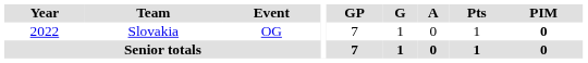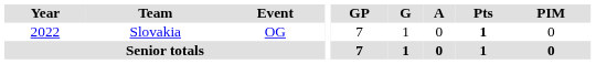Slovakia | Pts: normal -> bold
Slovakia | PIM: bold -> normal
